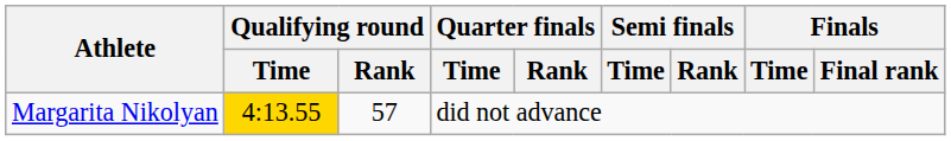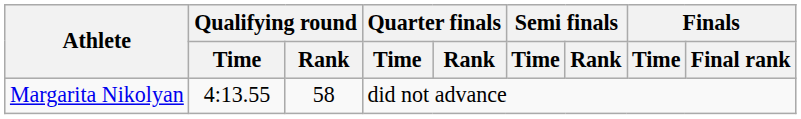Margarita Nikolyan | Qualifying round / Time: gold background -> no background
Margarita Nikolyan | Qualifying round / Rank: 57 -> 58
